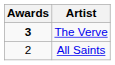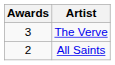The Verve | Awards: bold -> normal
